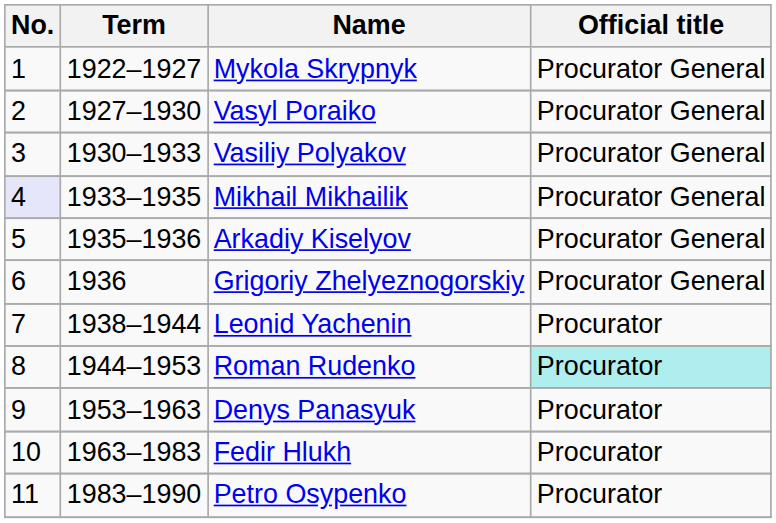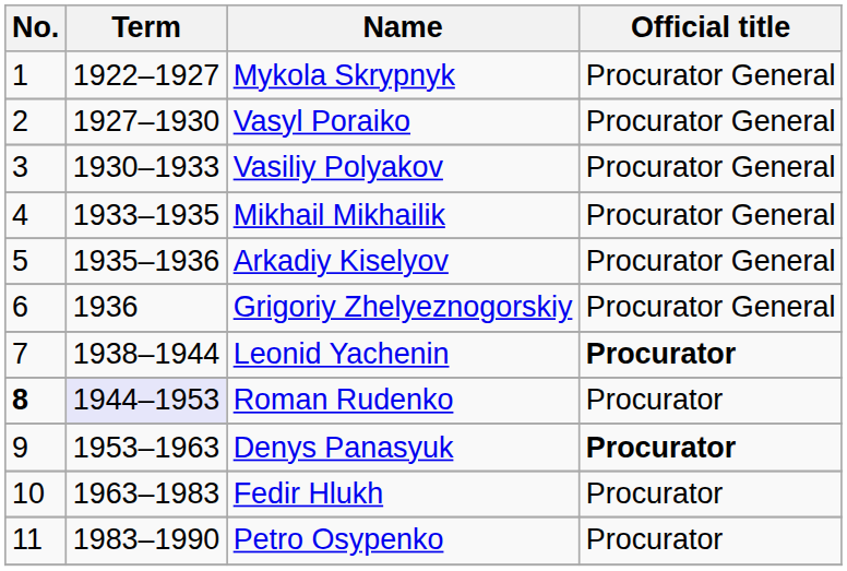Mikhail Mikhailik | No.: lavender background -> no background
Leonid Yachenin | Official title: normal -> bold
Roman Rudenko | No.: normal -> bold
Roman Rudenko | Term: no background -> lavender background
Roman Rudenko | Official title: paleturquoise background -> no background
Denys Panasyuk | Official title: normal -> bold
